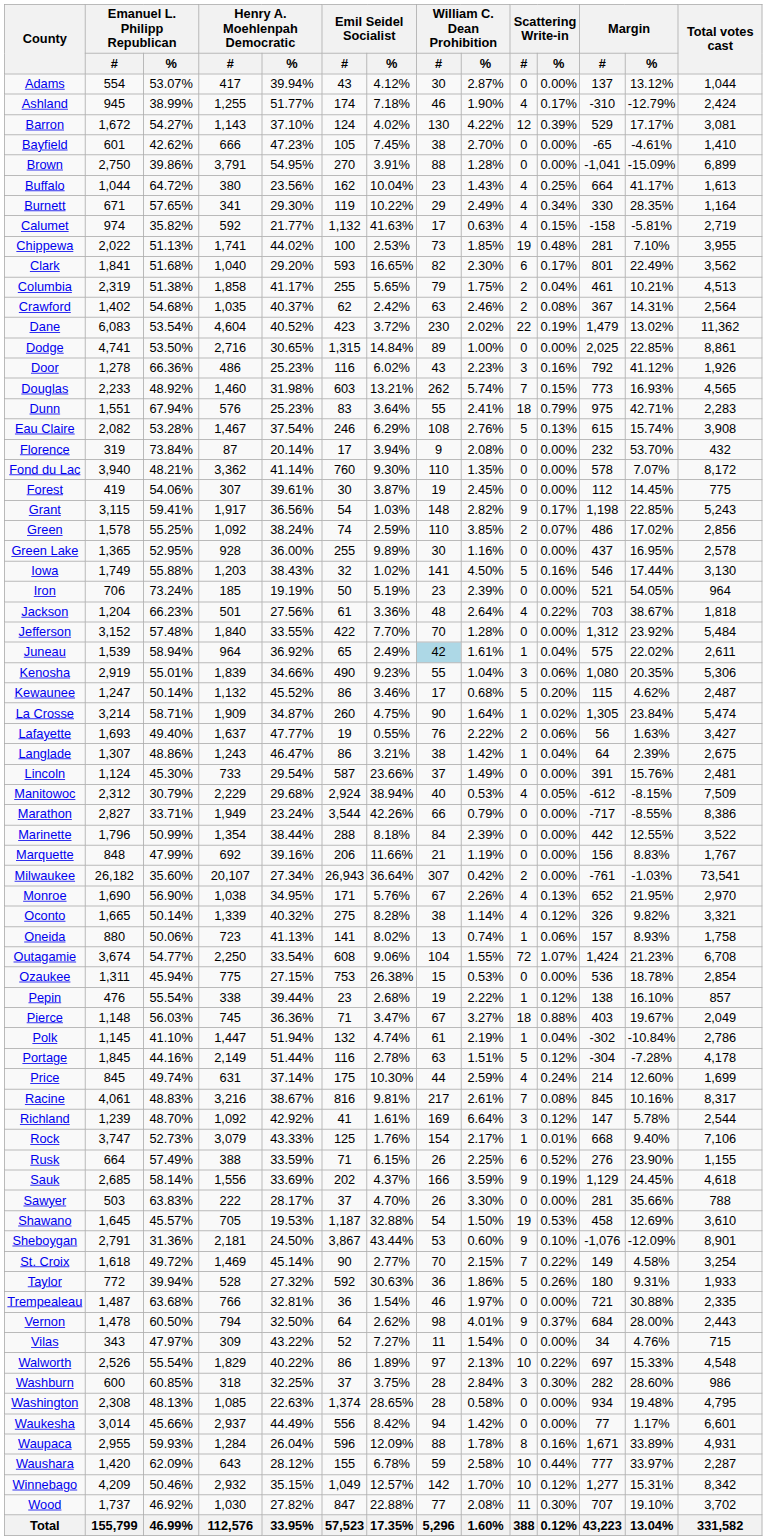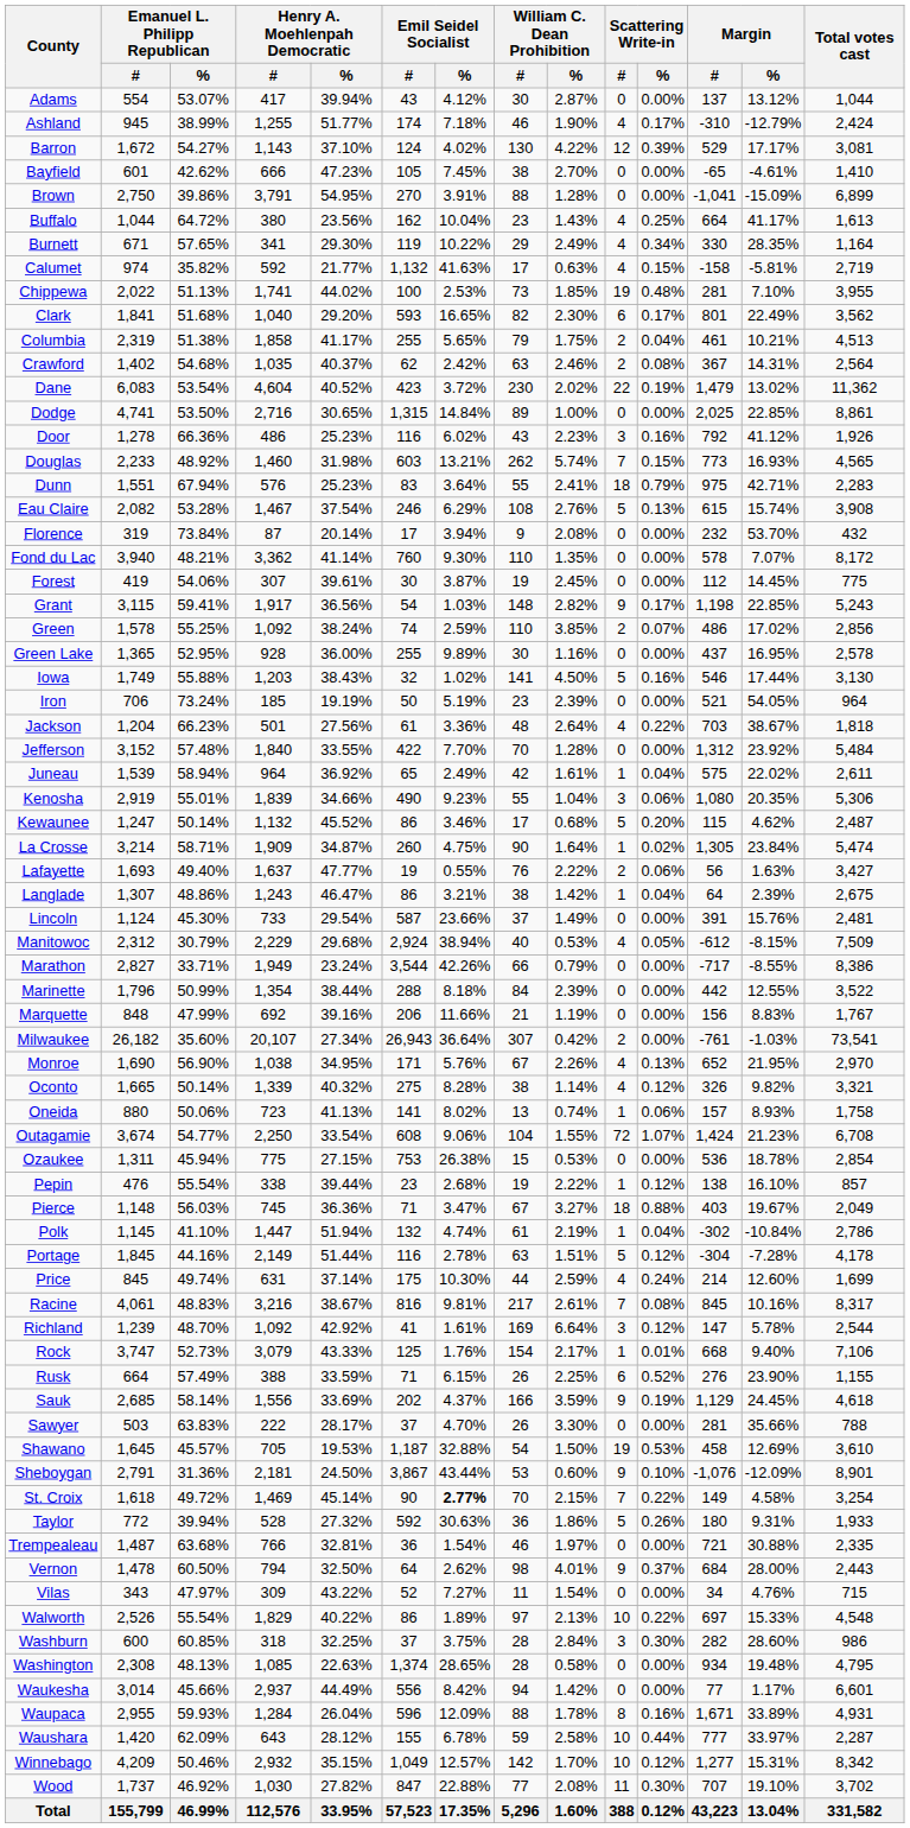Juneau | William C. Dean Prohibition / #: lightblue background -> no background
St. Croix | Emil Seidel Socialist / %: normal -> bold
